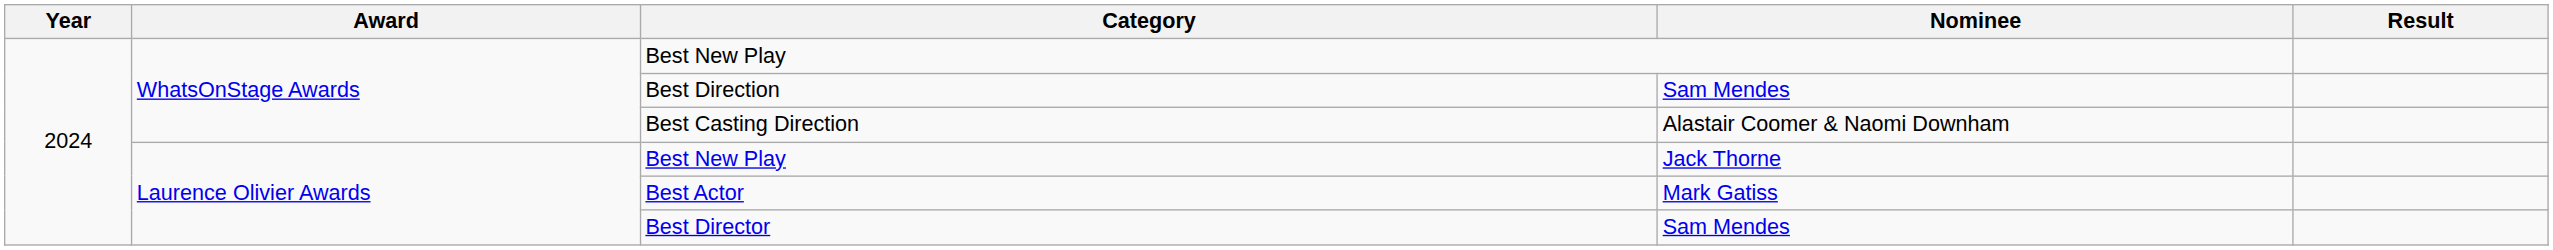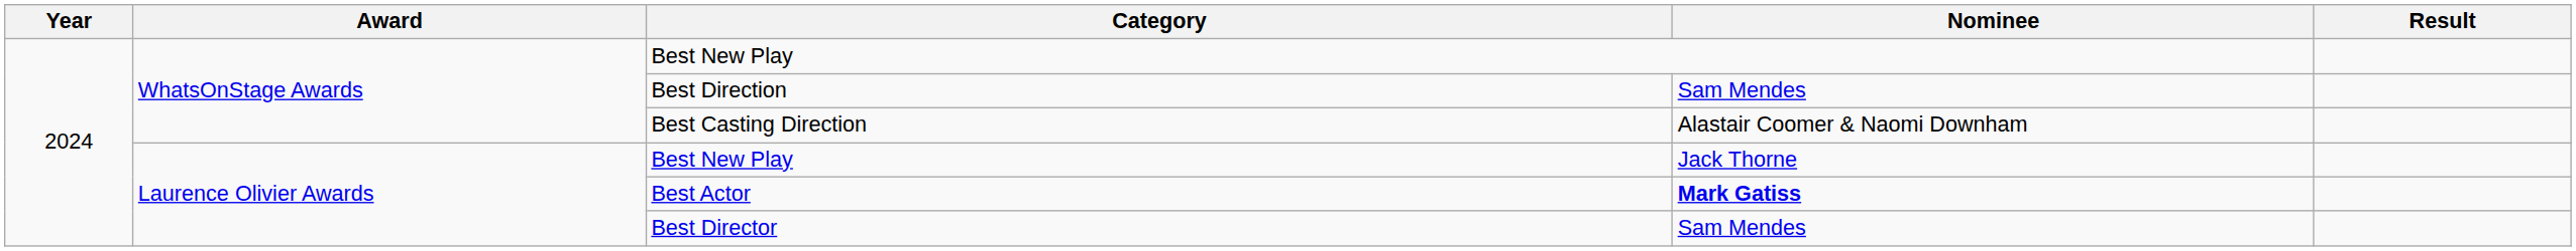Best Actor | Nominee: normal -> bold
